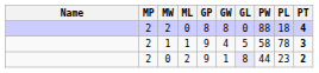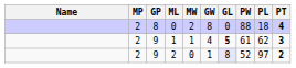columns swapped: MW <-> GP
row 3 | GL: normal -> bold
row 3 | PW: 58 -> 61
row 3 | PL: 78 -> 62
row 4 | PW: 44 -> 52
row 4 | PL: 23 -> 97
